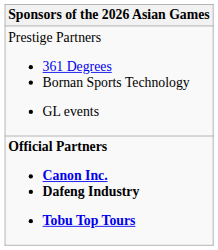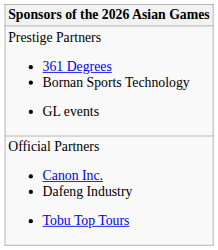row 3 | column 1: bold -> normal
